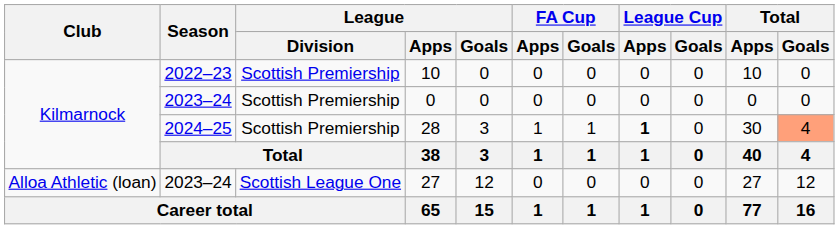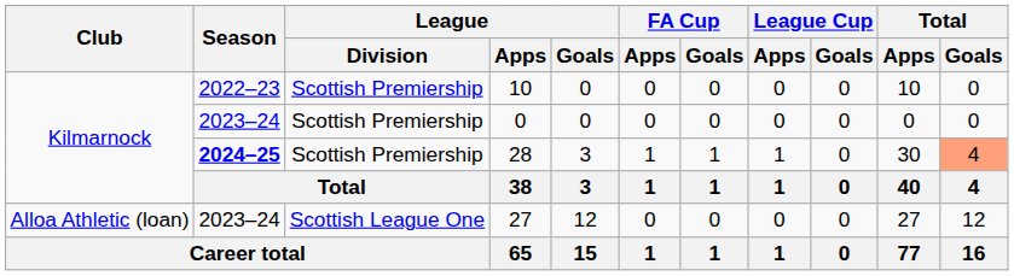28 | Season: normal -> bold
28 | League Cup / Apps: bold -> normal
